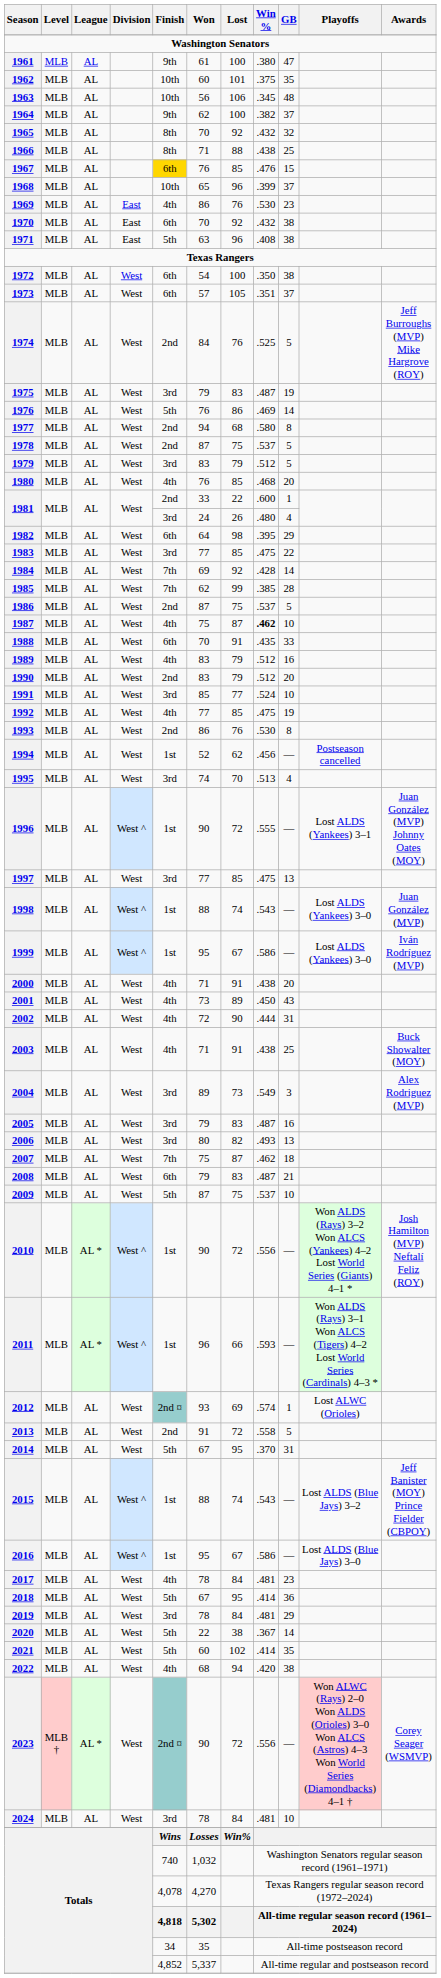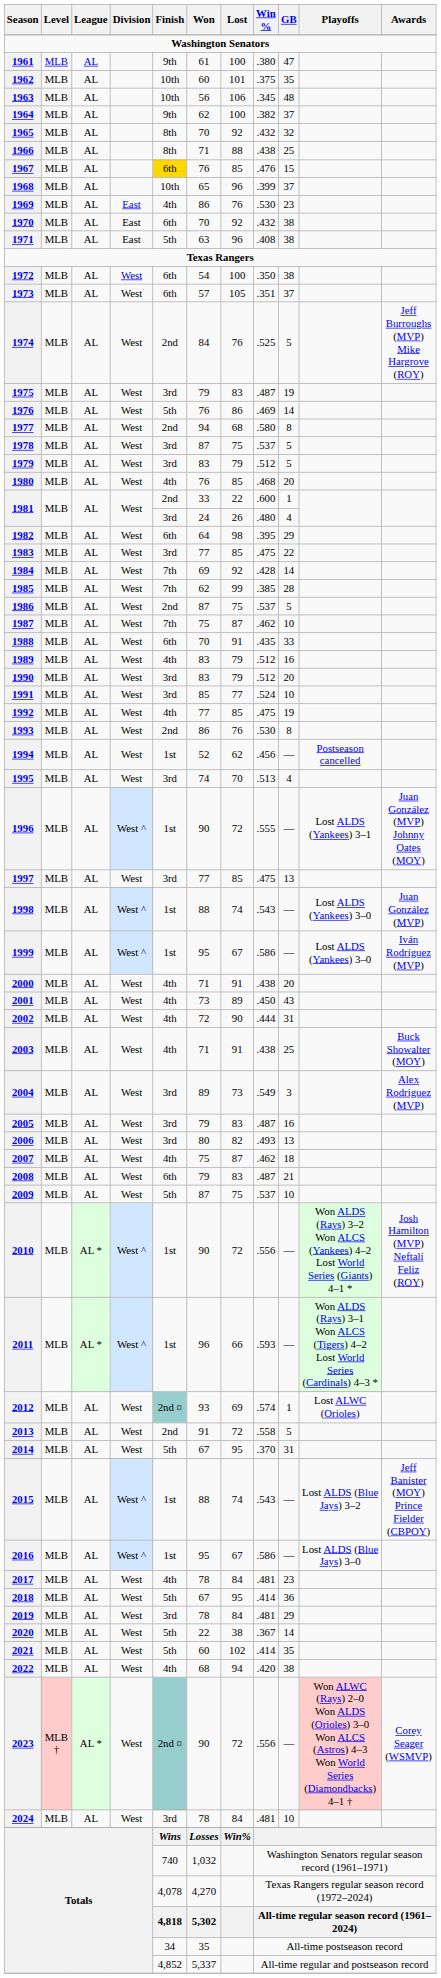1978 | Finish: 2nd -> 3rd
1987 | Finish: 4th -> 7th
1987 | Win %: bold -> normal
1990 | Finish: 2nd -> 3rd
2007 | Finish: 7th -> 4th
